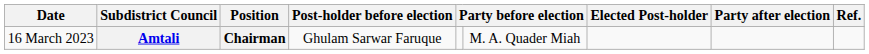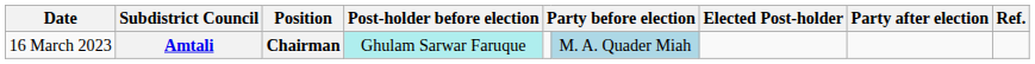Amtali | Post-holder before election: no background -> paleturquoise background
Amtali | column 6: no background -> lightblue background
